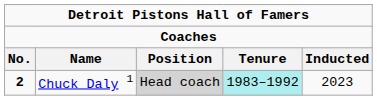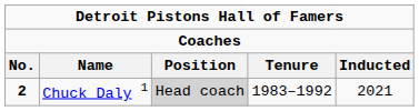2 | column 4: paleturquoise background -> no background
2 | column 5: 2023 -> 2021
